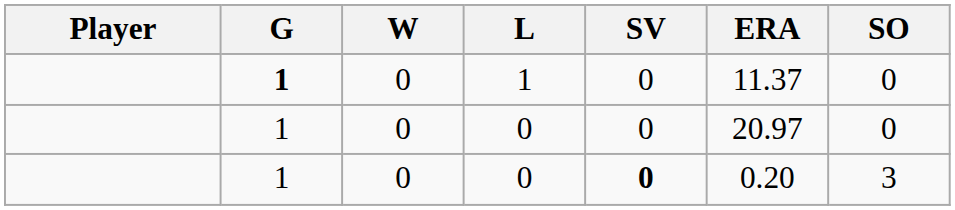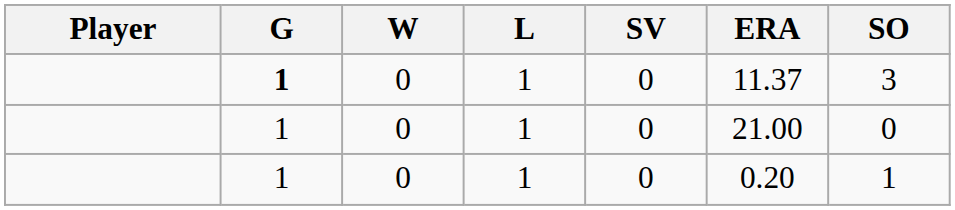row 2 | SO: 0 -> 3
row 3 | L: 0 -> 1
row 3 | ERA: 20.97 -> 21.00
row 4 | L: 0 -> 1
row 4 | SV: bold -> normal
row 4 | SO: 3 -> 1
